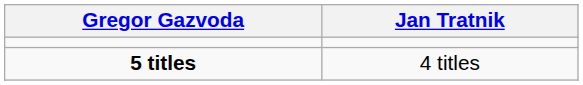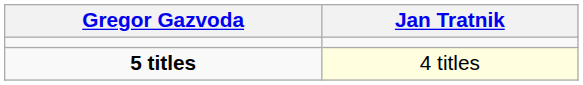5 titles | Jan Tratnik: no background -> lightyellow background
